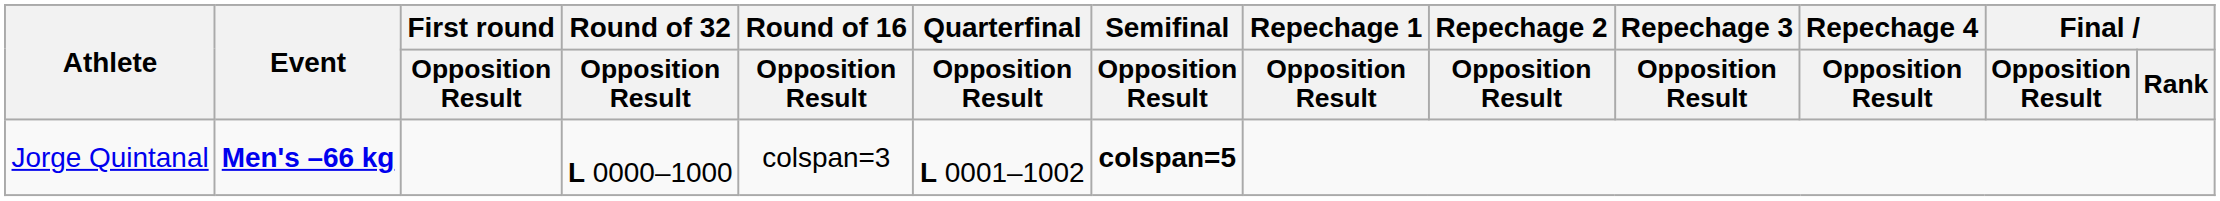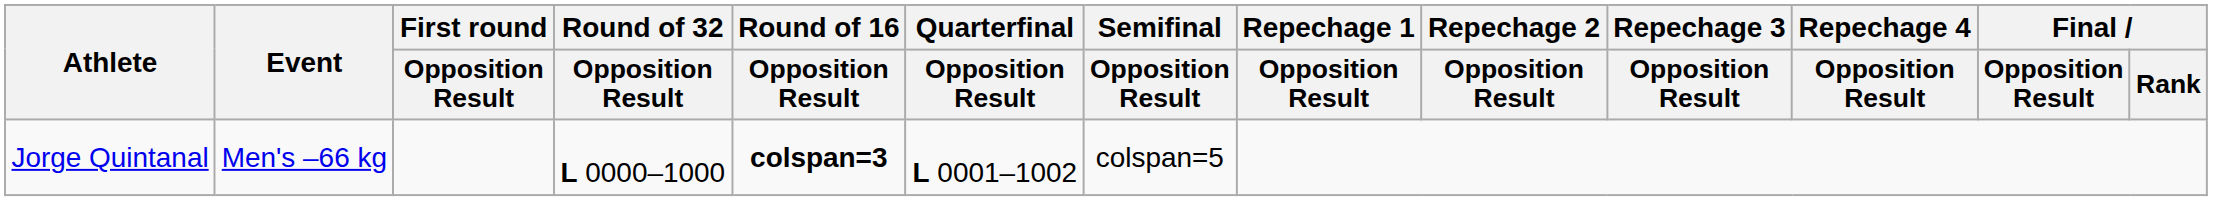Jorge Quintanal | Event: bold -> normal
Jorge Quintanal | Round of 16 / Opposition Result: normal -> bold
Jorge Quintanal | Semifinal / Opposition Result: bold -> normal
